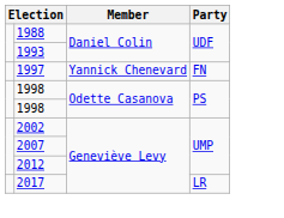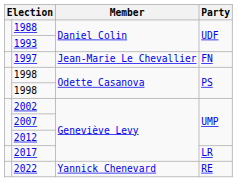1997 | Member: Yannick Chenevard -> Jean-Marie Le Chevallier
+ row: 2022 | Yannick Chenevard | RE
